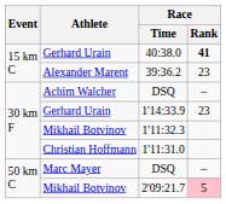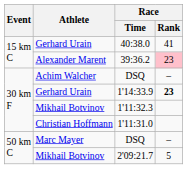40:38.0 | Race / Rank: bold -> normal
39:36.2 | Race / Rank: no background -> pink background
1'14:33.9 | Race / Rank: normal -> bold
2'09:21.7 | Race / Rank: pink background -> no background
